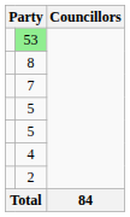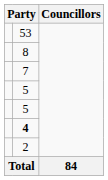53 | column 2: lightgreen background -> no background
4 | column 2: normal -> bold
